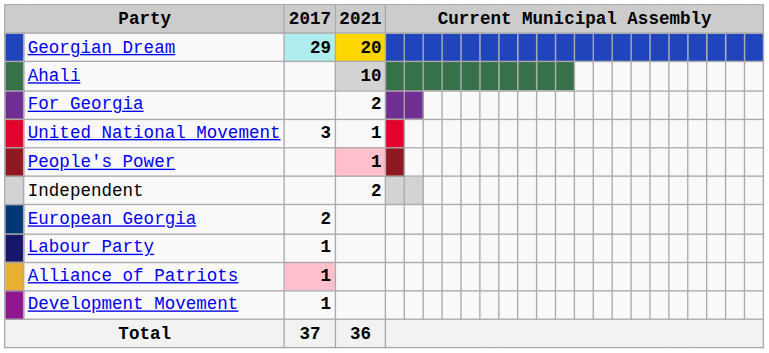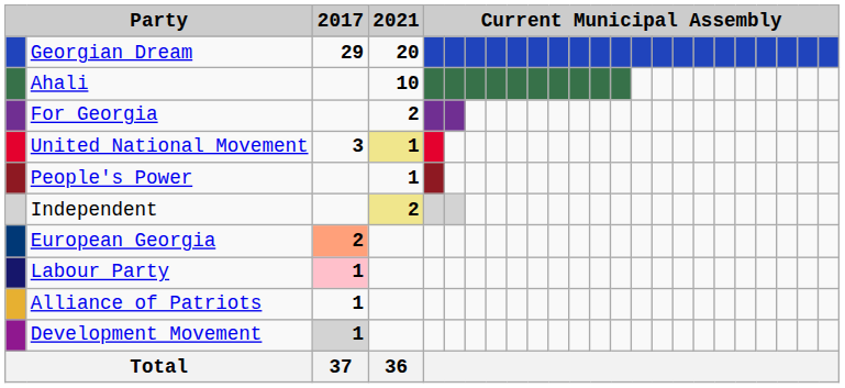Georgian Dream | 2017: paleturquoise background -> no background
Georgian Dream | 2021: gold background -> no background
Ahali | 2021: lightgrey background -> no background
United National Movement | 2021: no background -> khaki background
People's Power | 2021: pink background -> no background
Independent | 2021: no background -> khaki background
European Georgia | 2017: no background -> lightsalmon background
Labour Party | 2017: no background -> pink background
Alliance of Patriots | 2017: pink background -> no background
Development Movement | 2017: no background -> lightgrey background
